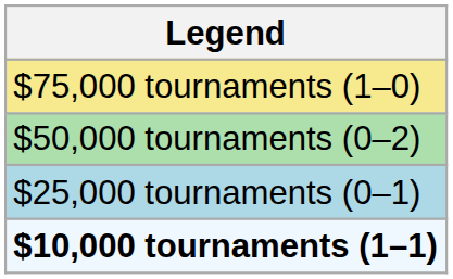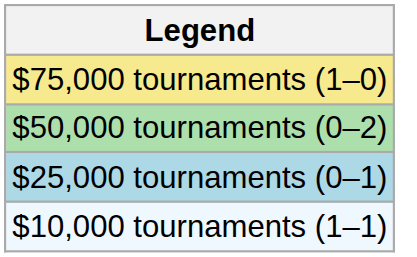row 5 | column 1: bold -> normal
